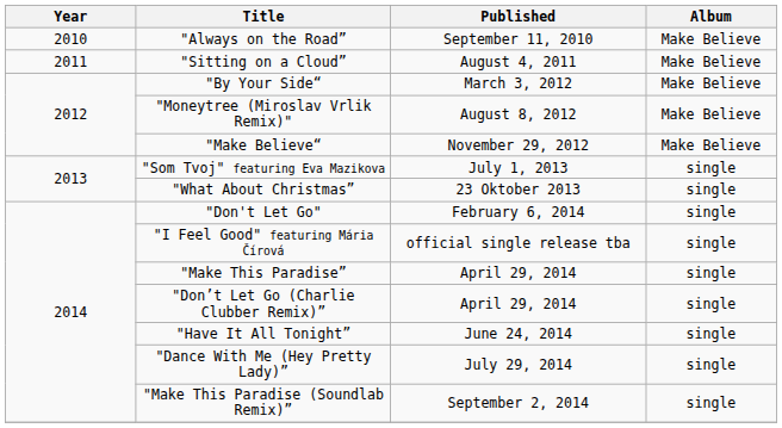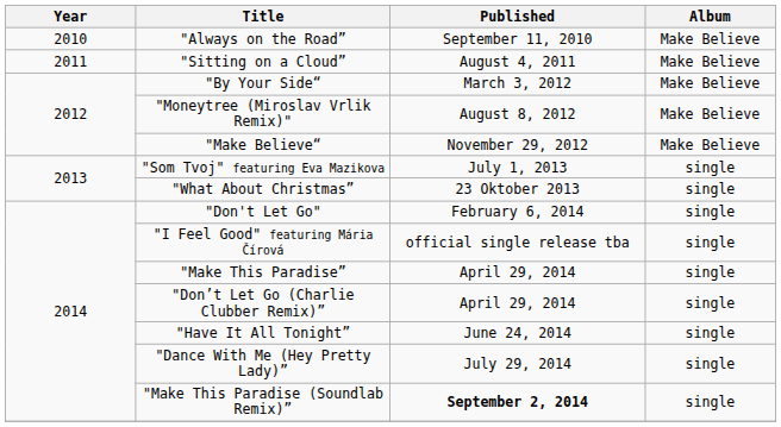"Make This Paradise (Soundlab Remix)” | Published: normal -> bold
